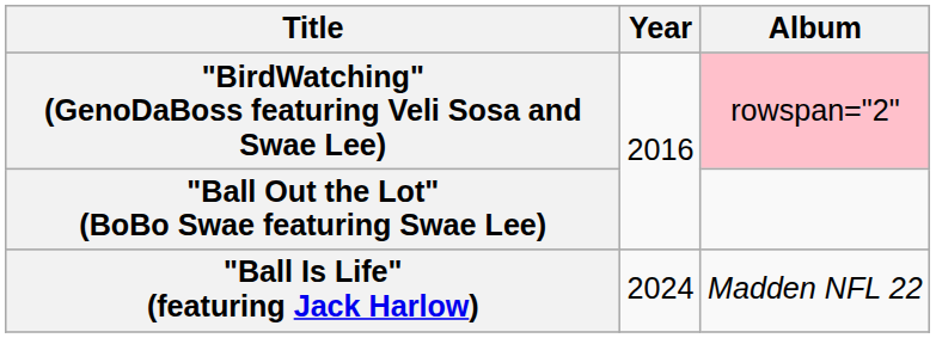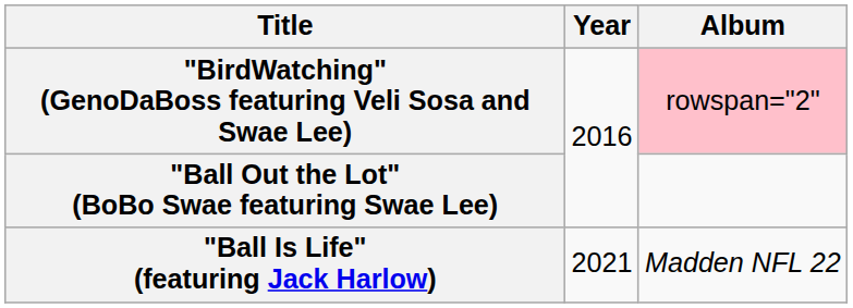"Ball Is Life" (featuring Jack Harlow) | Year: 2024 -> 2021
